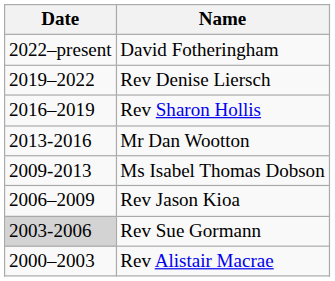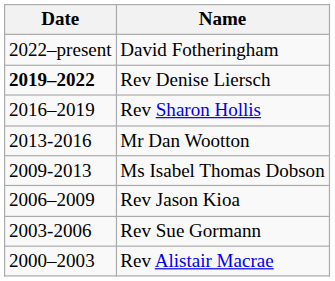Rev Denise Liersch | Date: normal -> bold
Rev Sue Gormann | Date: lightgrey background -> no background
